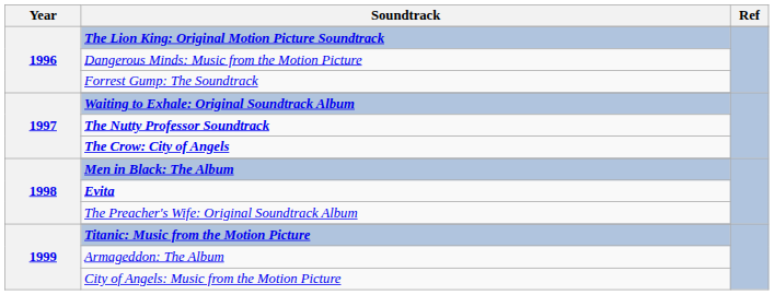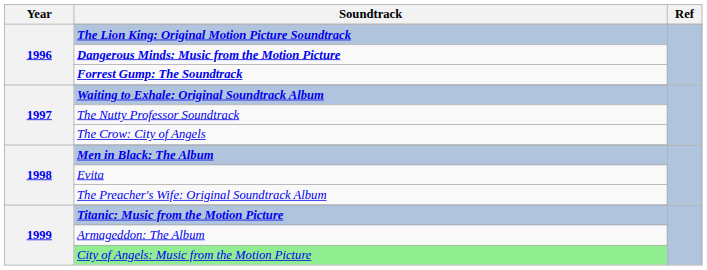Dangerous Minds: Music from the Motion Picture | Soundtrack: normal -> bold
Forrest Gump: The Soundtrack | Soundtrack: normal -> bold
The Nutty Professor Soundtrack | Soundtrack: bold -> normal
The Crow: City of Angels | Soundtrack: bold -> normal
Evita | Soundtrack: bold -> normal
City of Angels: Music from the Motion Picture | Soundtrack: no background -> lightgreen background
